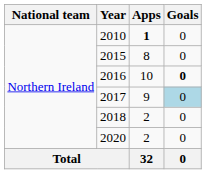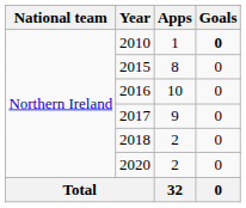2010 | Apps: bold -> normal
2010 | Goals: normal -> bold
2016 | Goals: bold -> normal
2017 | Goals: lightblue background -> no background
